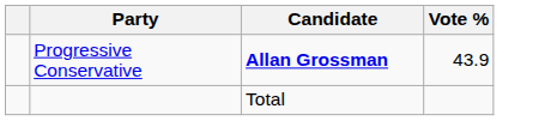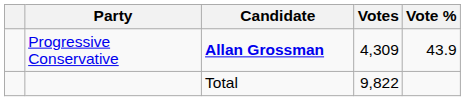+ column: Votes | 4,309 | 9,822
